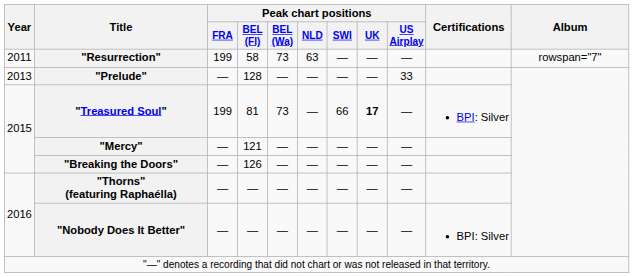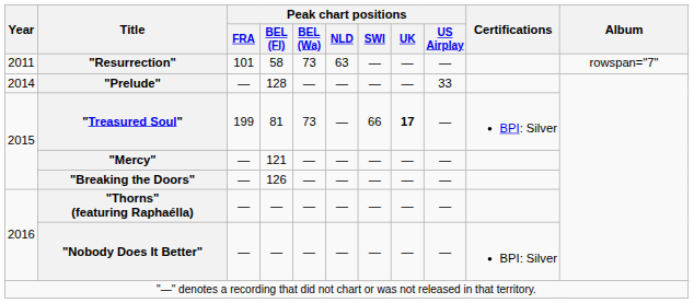"Resurrection" | Peak chart positions / FRA: 199 -> 101
"Prelude" | Year: 2013 -> 2014
